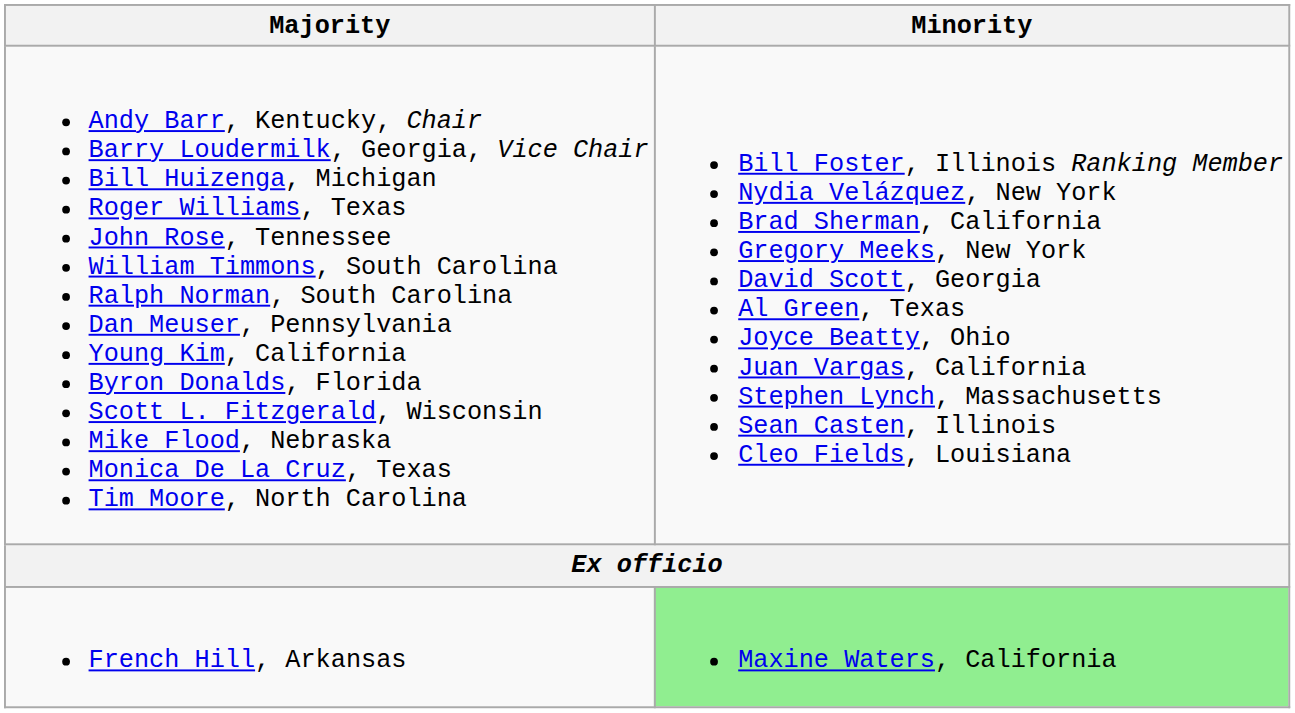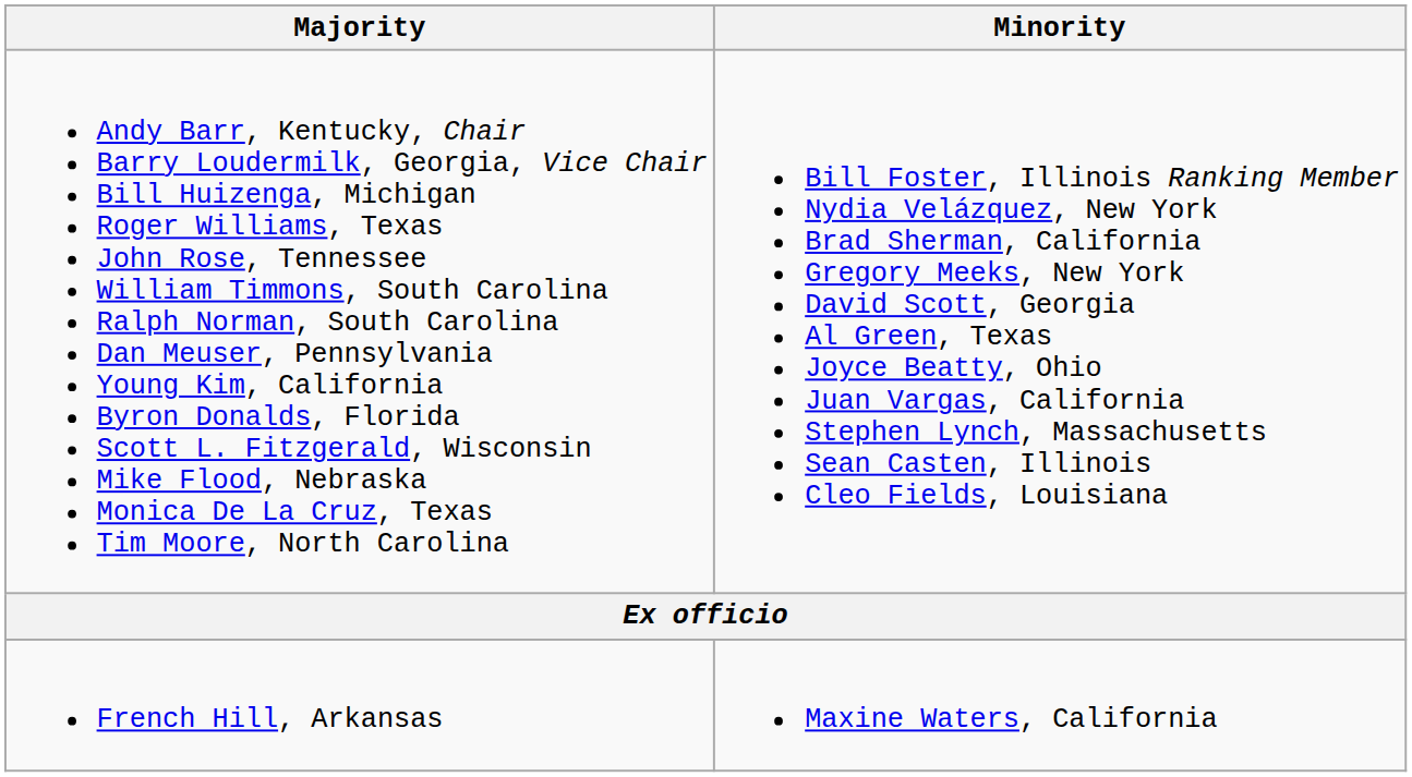French Hill, Arkansas | Minority: lightgreen background -> no background
